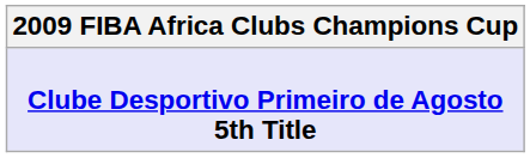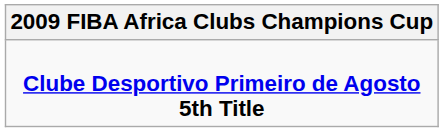row 2 | column 1: lavender background -> no background
